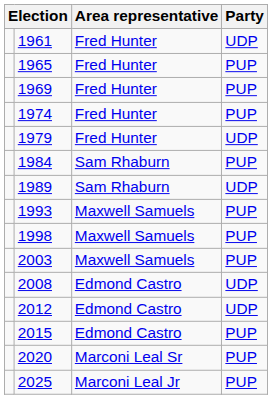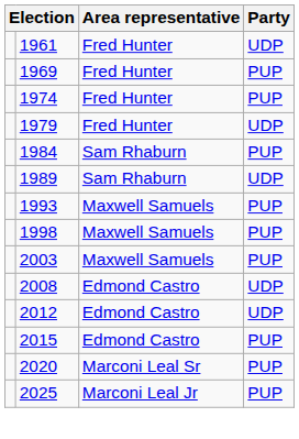- row: 1965 | Fred Hunter | PUP
